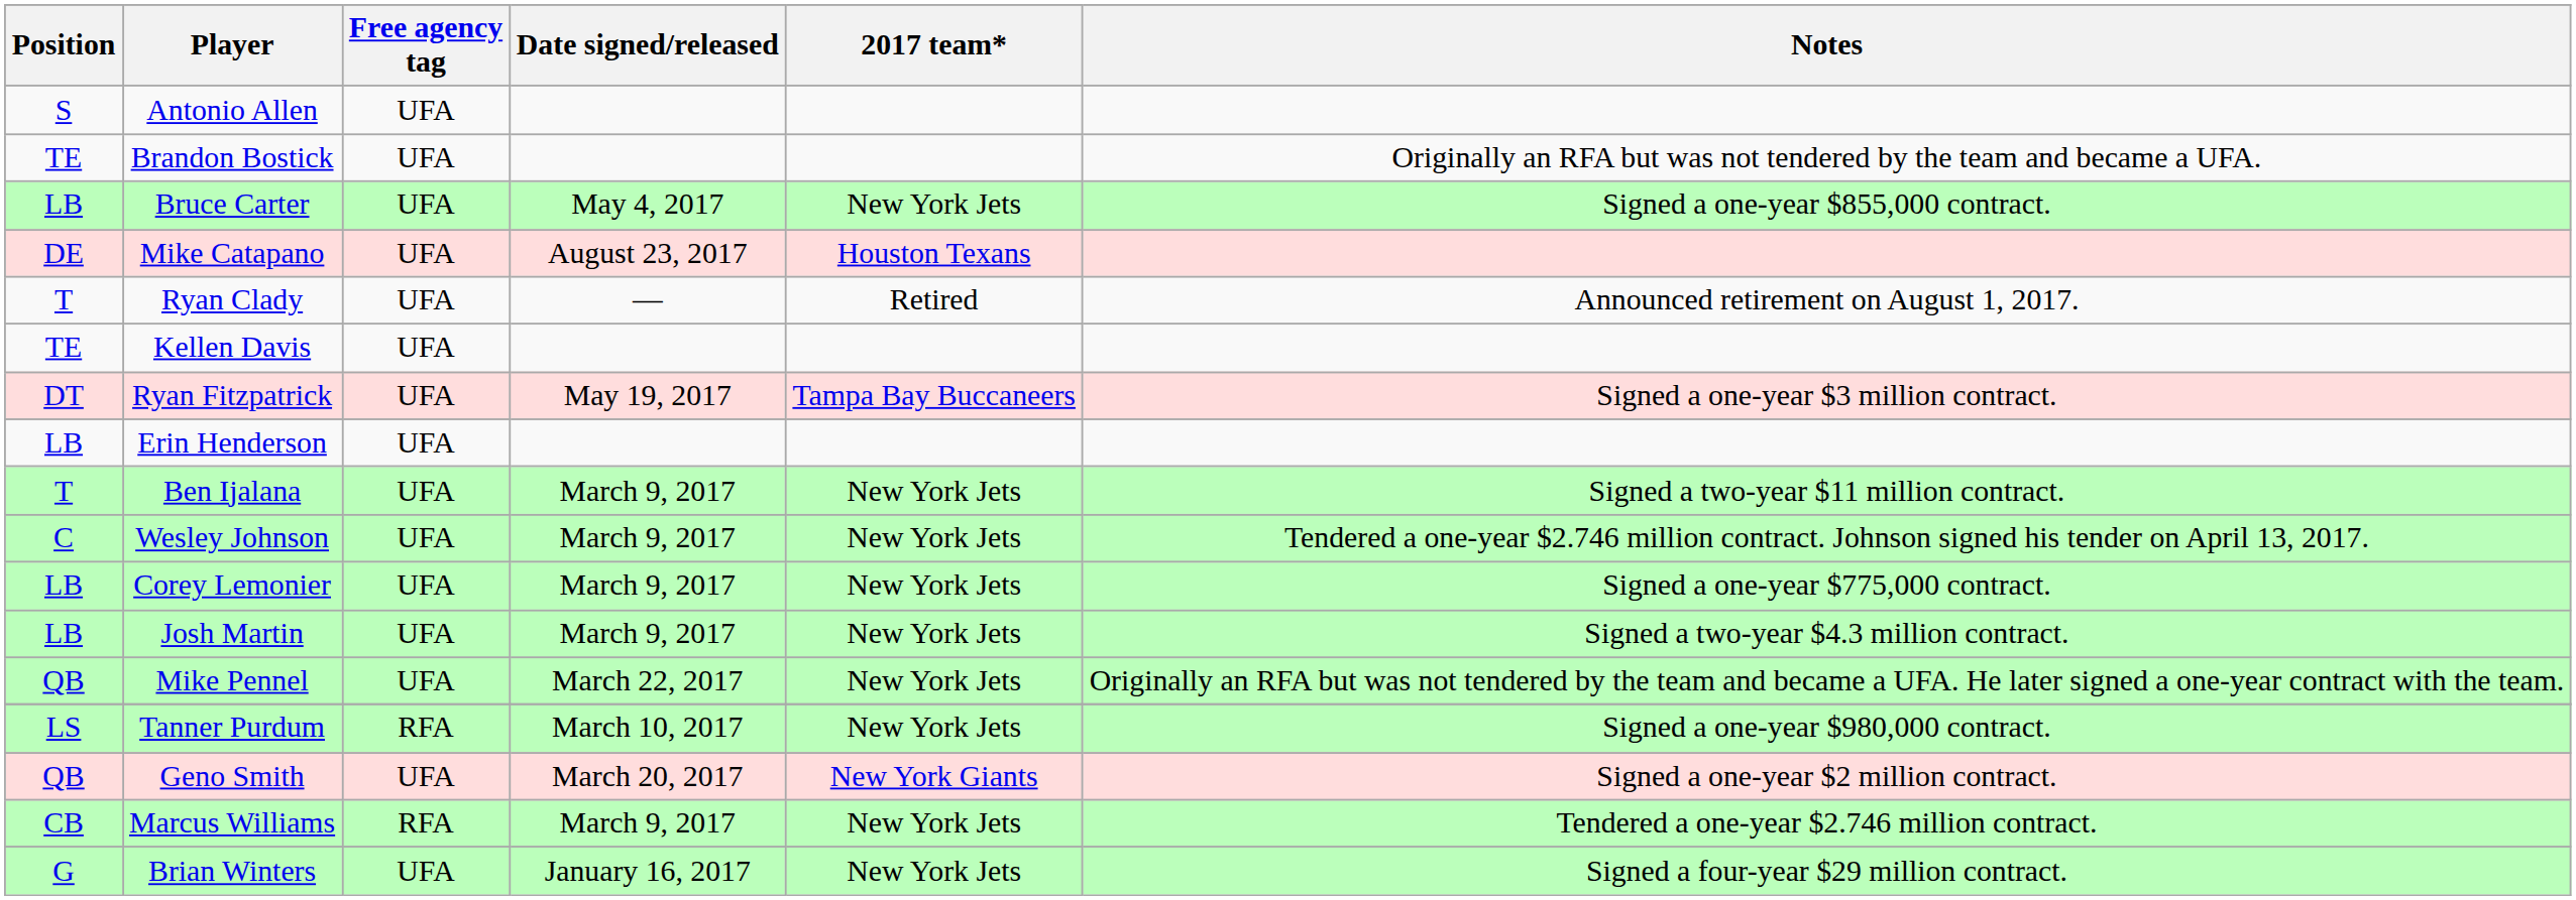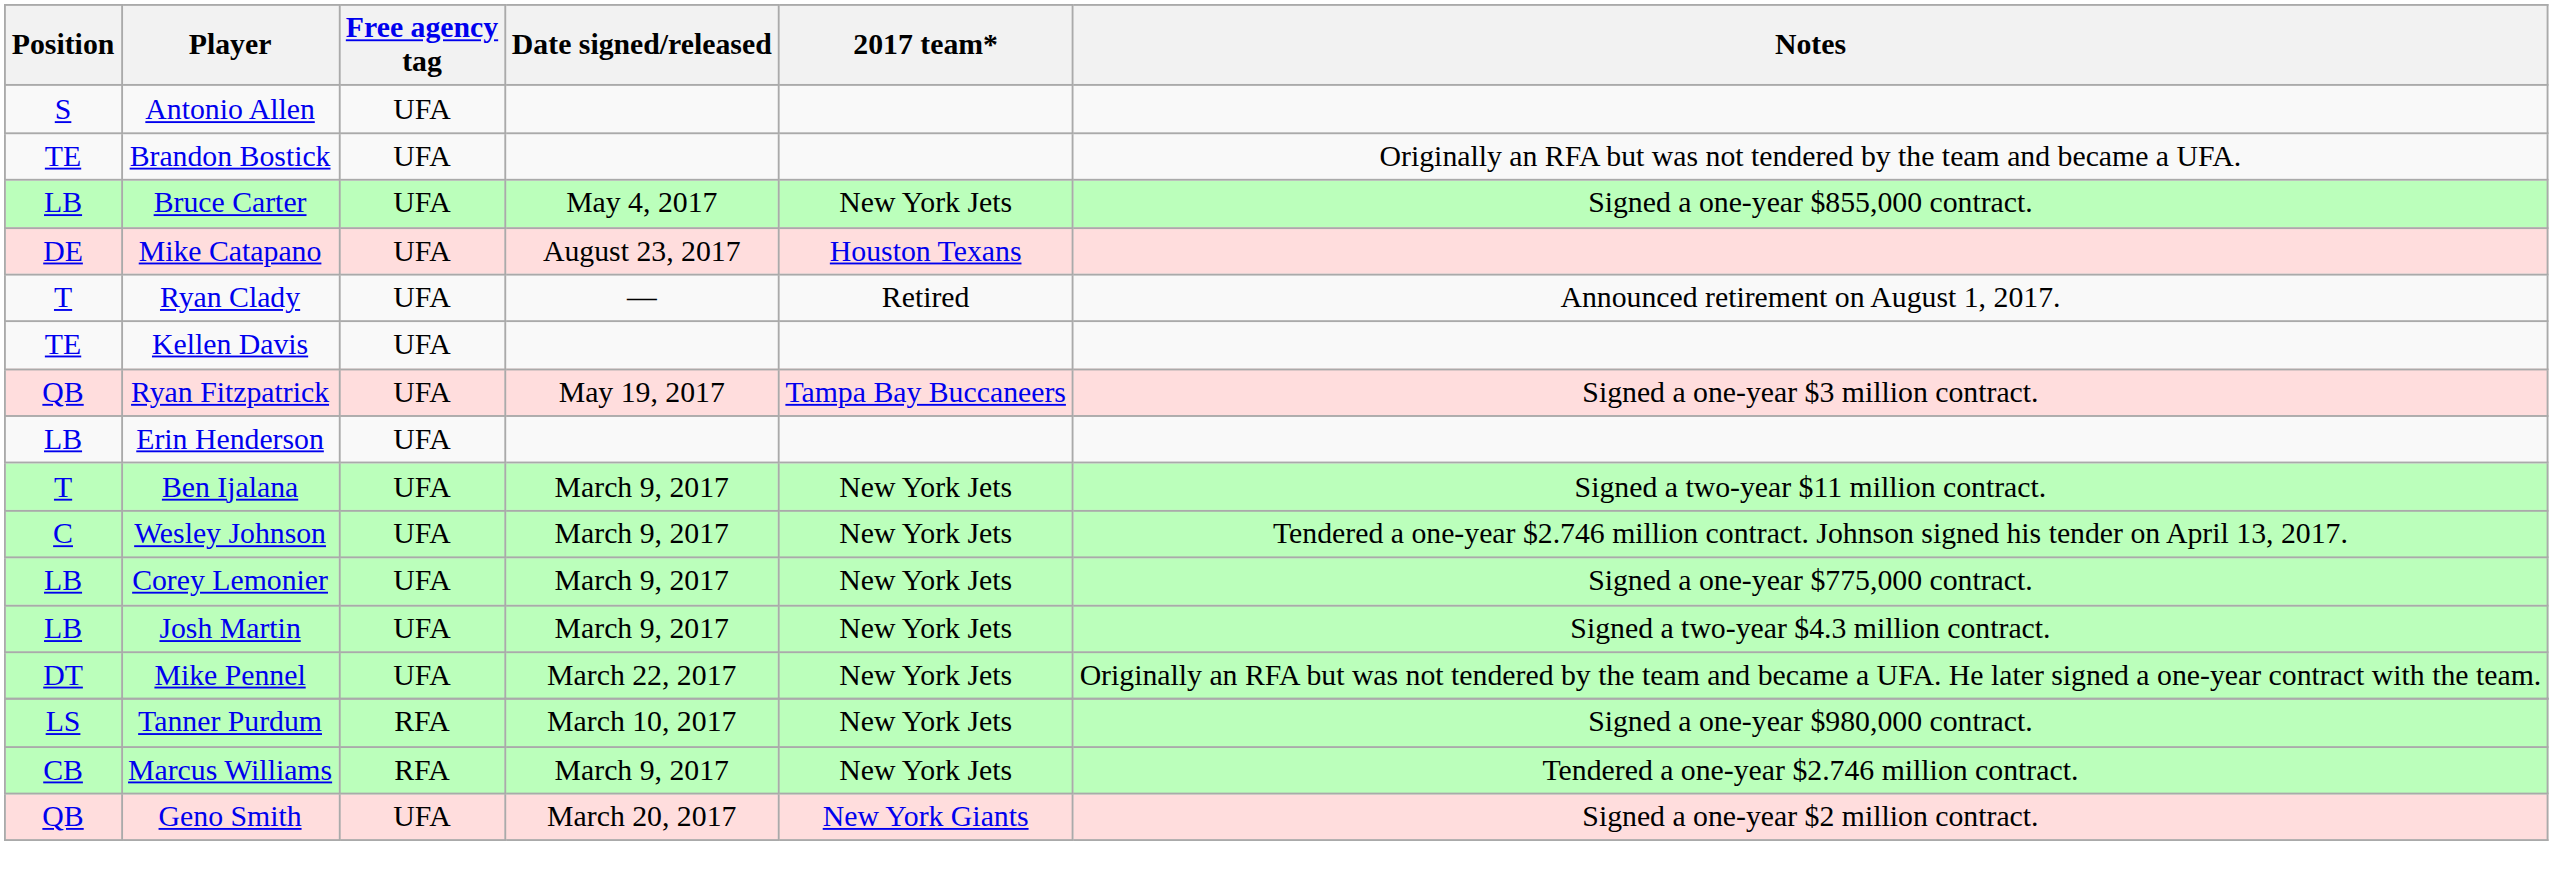Ryan Fitzpatrick | Position: DT -> QB
Mike Pennel | Position: QB -> DT
rows swapped: Geno Smith <-> Marcus Williams
- row: G | Brian Winters | UFA | January 16, 2017 | New York Jets | Signed a four-year $29 million contract.
